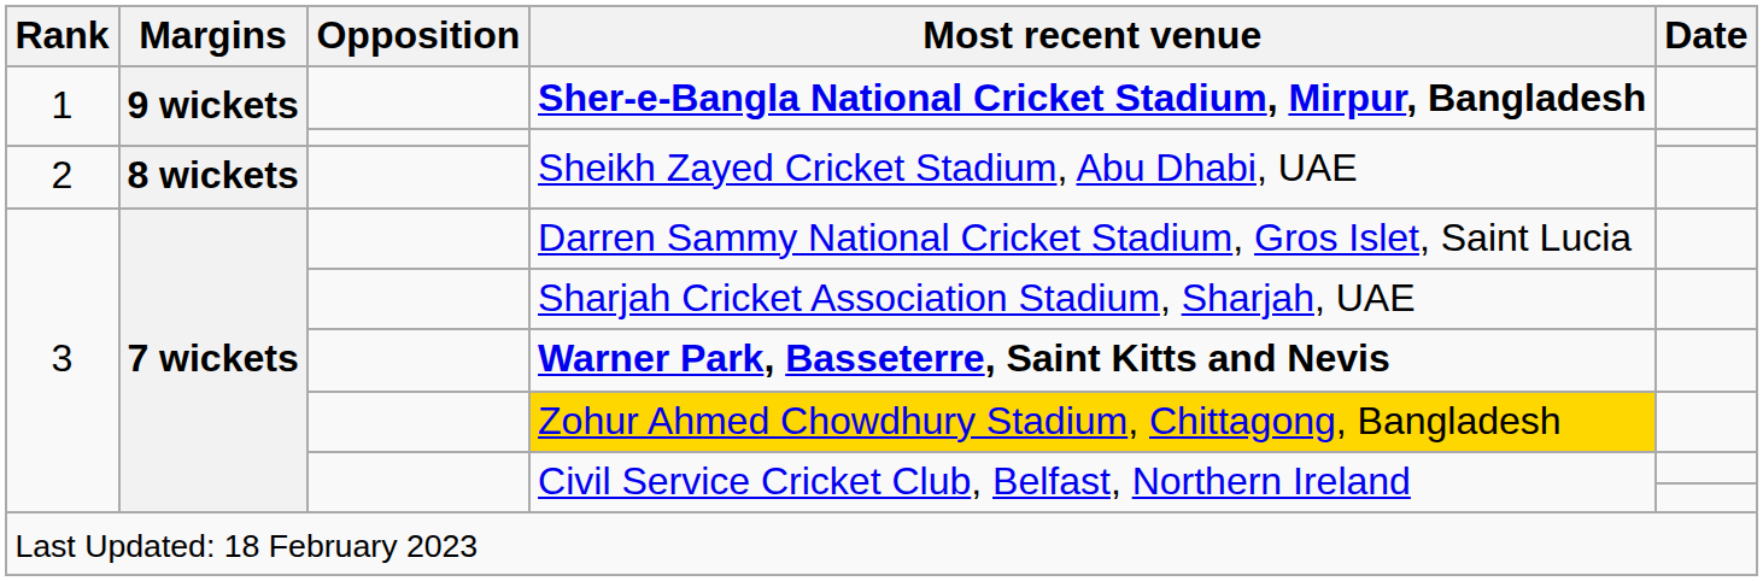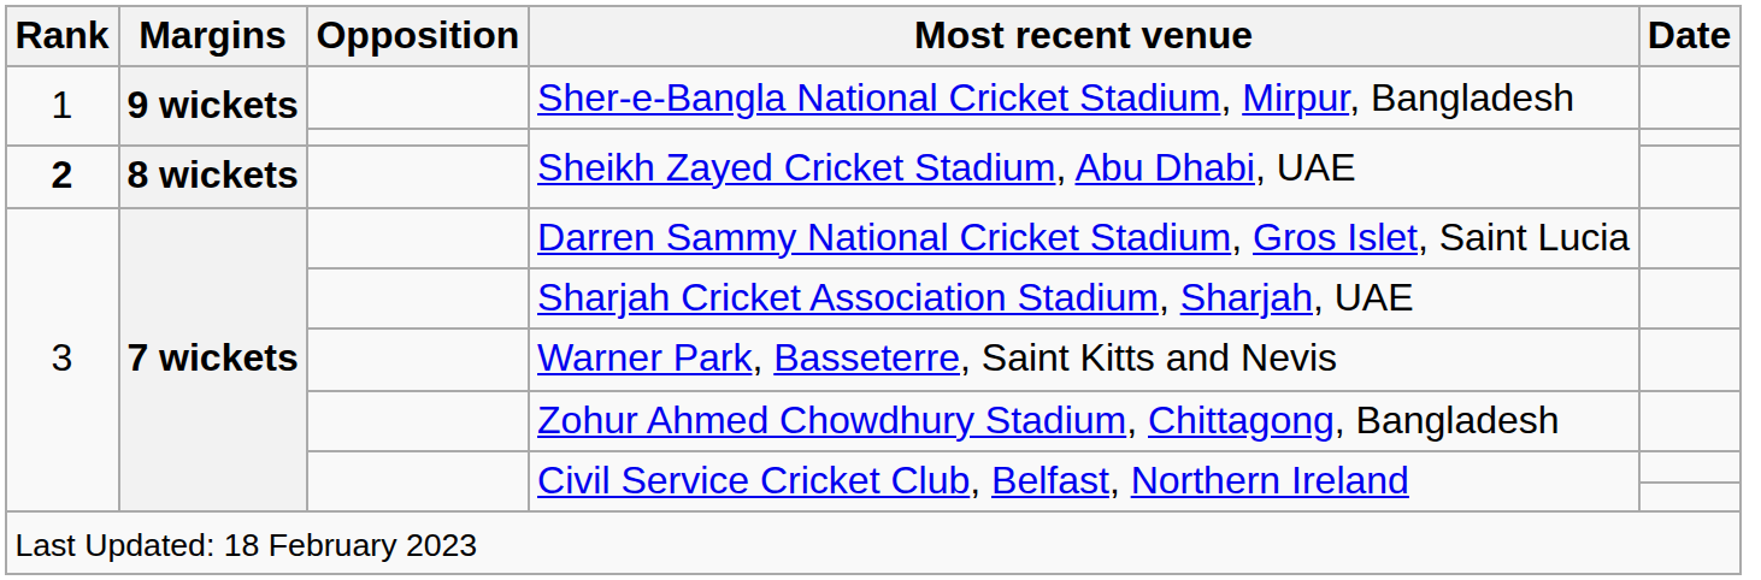Sher-e-Bangla National Cricket Stadium, Mirpur, Bangladesh | Most recent venue: bold -> normal
2 / Sheikh Zayed Cricket Stadium, Abu Dhabi, UAE | Rank: normal -> bold
Warner Park, Basseterre, Saint Kitts and Nevis | Most recent venue: bold -> normal
Zohur Ahmed Chowdhury Stadium, Chittagong, Bangladesh | Most recent venue: gold background -> no background
